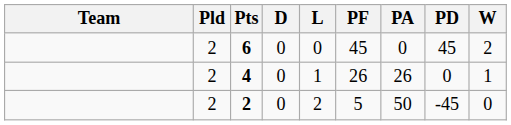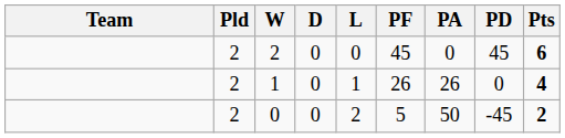columns swapped: W <-> Pts
